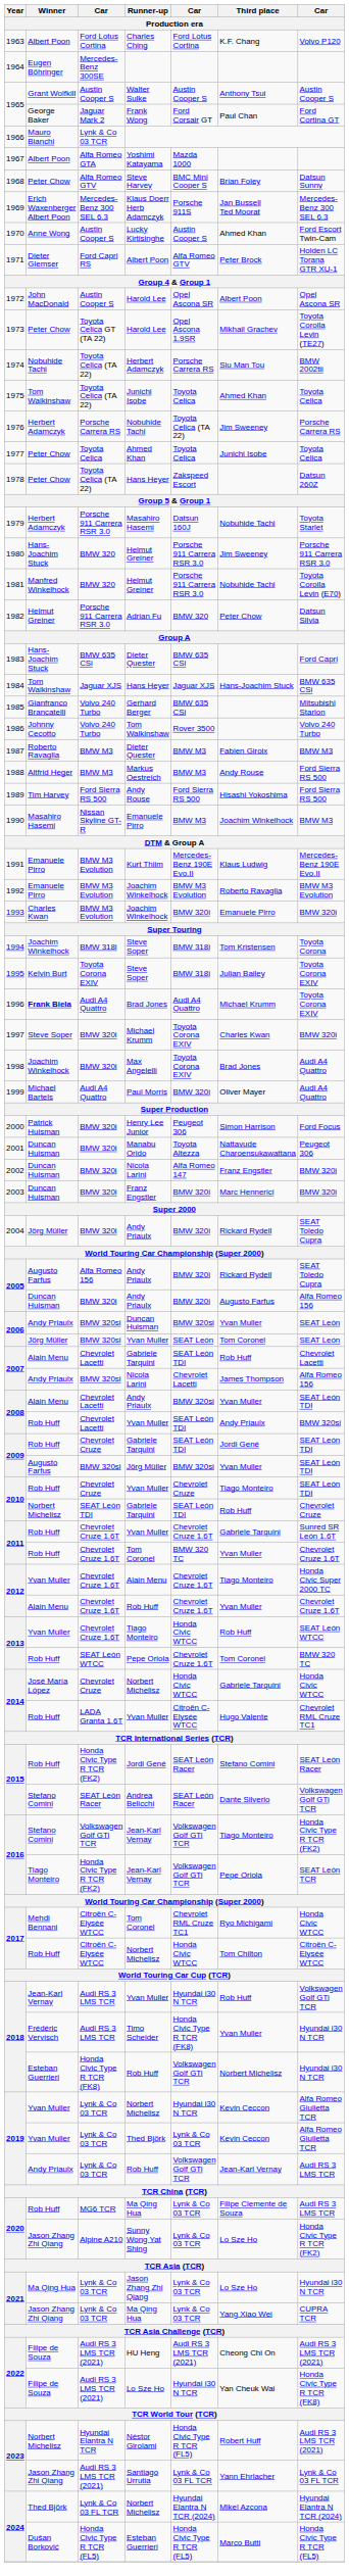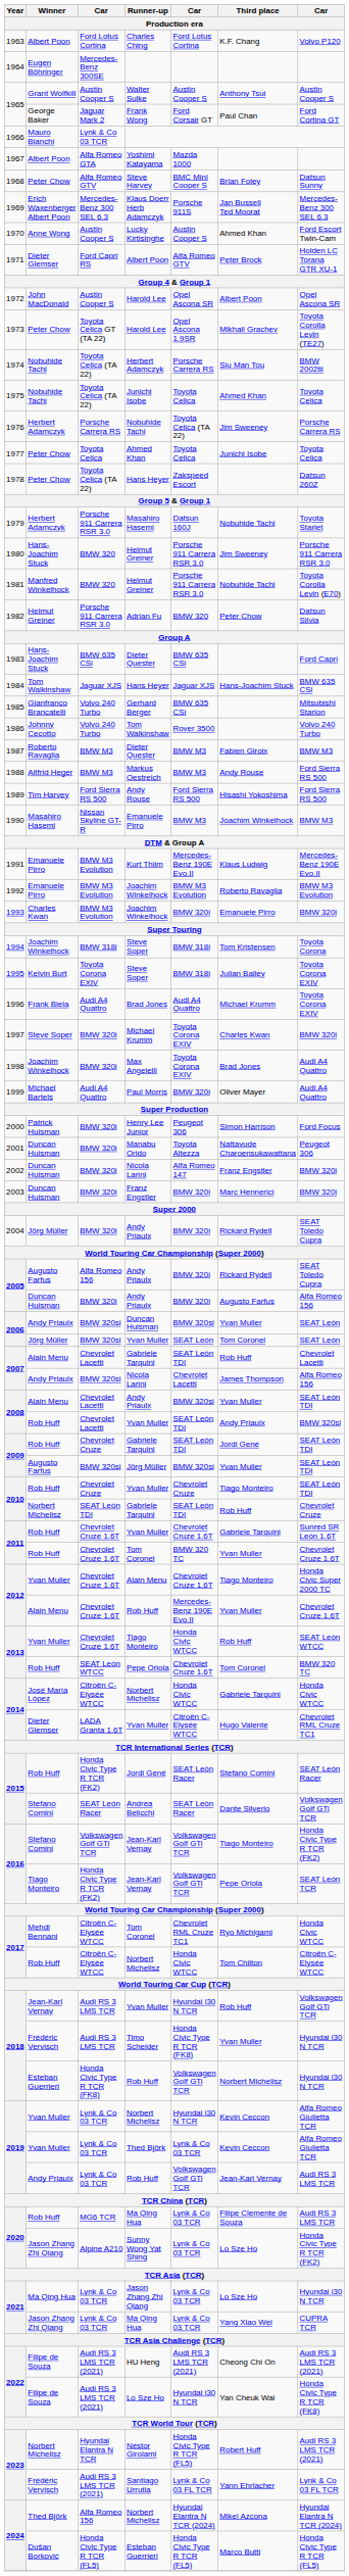1975 | Winner: Tom Walkinshaw -> Nobuhide Tachi
1996 | Winner: bold -> normal
2012 / Rob Huff | column 5: Chevrolet Cruze 1.6T -> Mercedes-Benz 190E Evo.II
2014 / Norbert Michelisz | column 3: Chevrolet Cruze -> Citroën C-Elysée WTCC
2014 / Yvan Muller | Winner: Rob Huff -> Dieter Glemser
2023 / Santiago Urrutia | Winner: Jason Zhang Zhi Qiang -> Frédéric Vervisch
2024 / Norbert Michelisz | column 3: Lynk & Co 03 FL TCR -> Alfa Romeo 156
